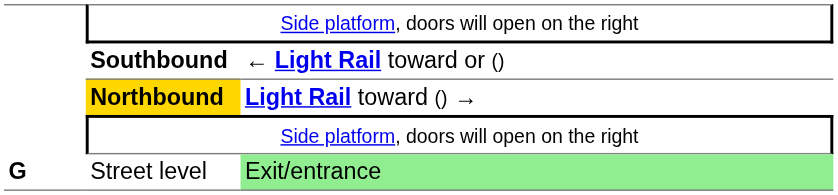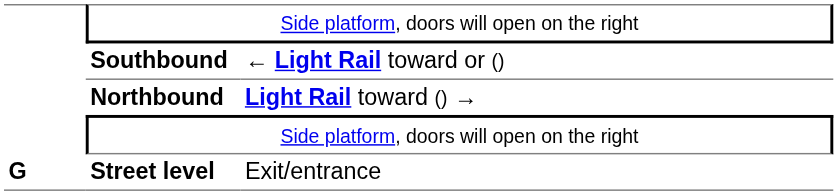Northbound | column 2: gold background -> no background
Street level | column 2: normal -> bold
Street level | column 3: lightgreen background -> no background
